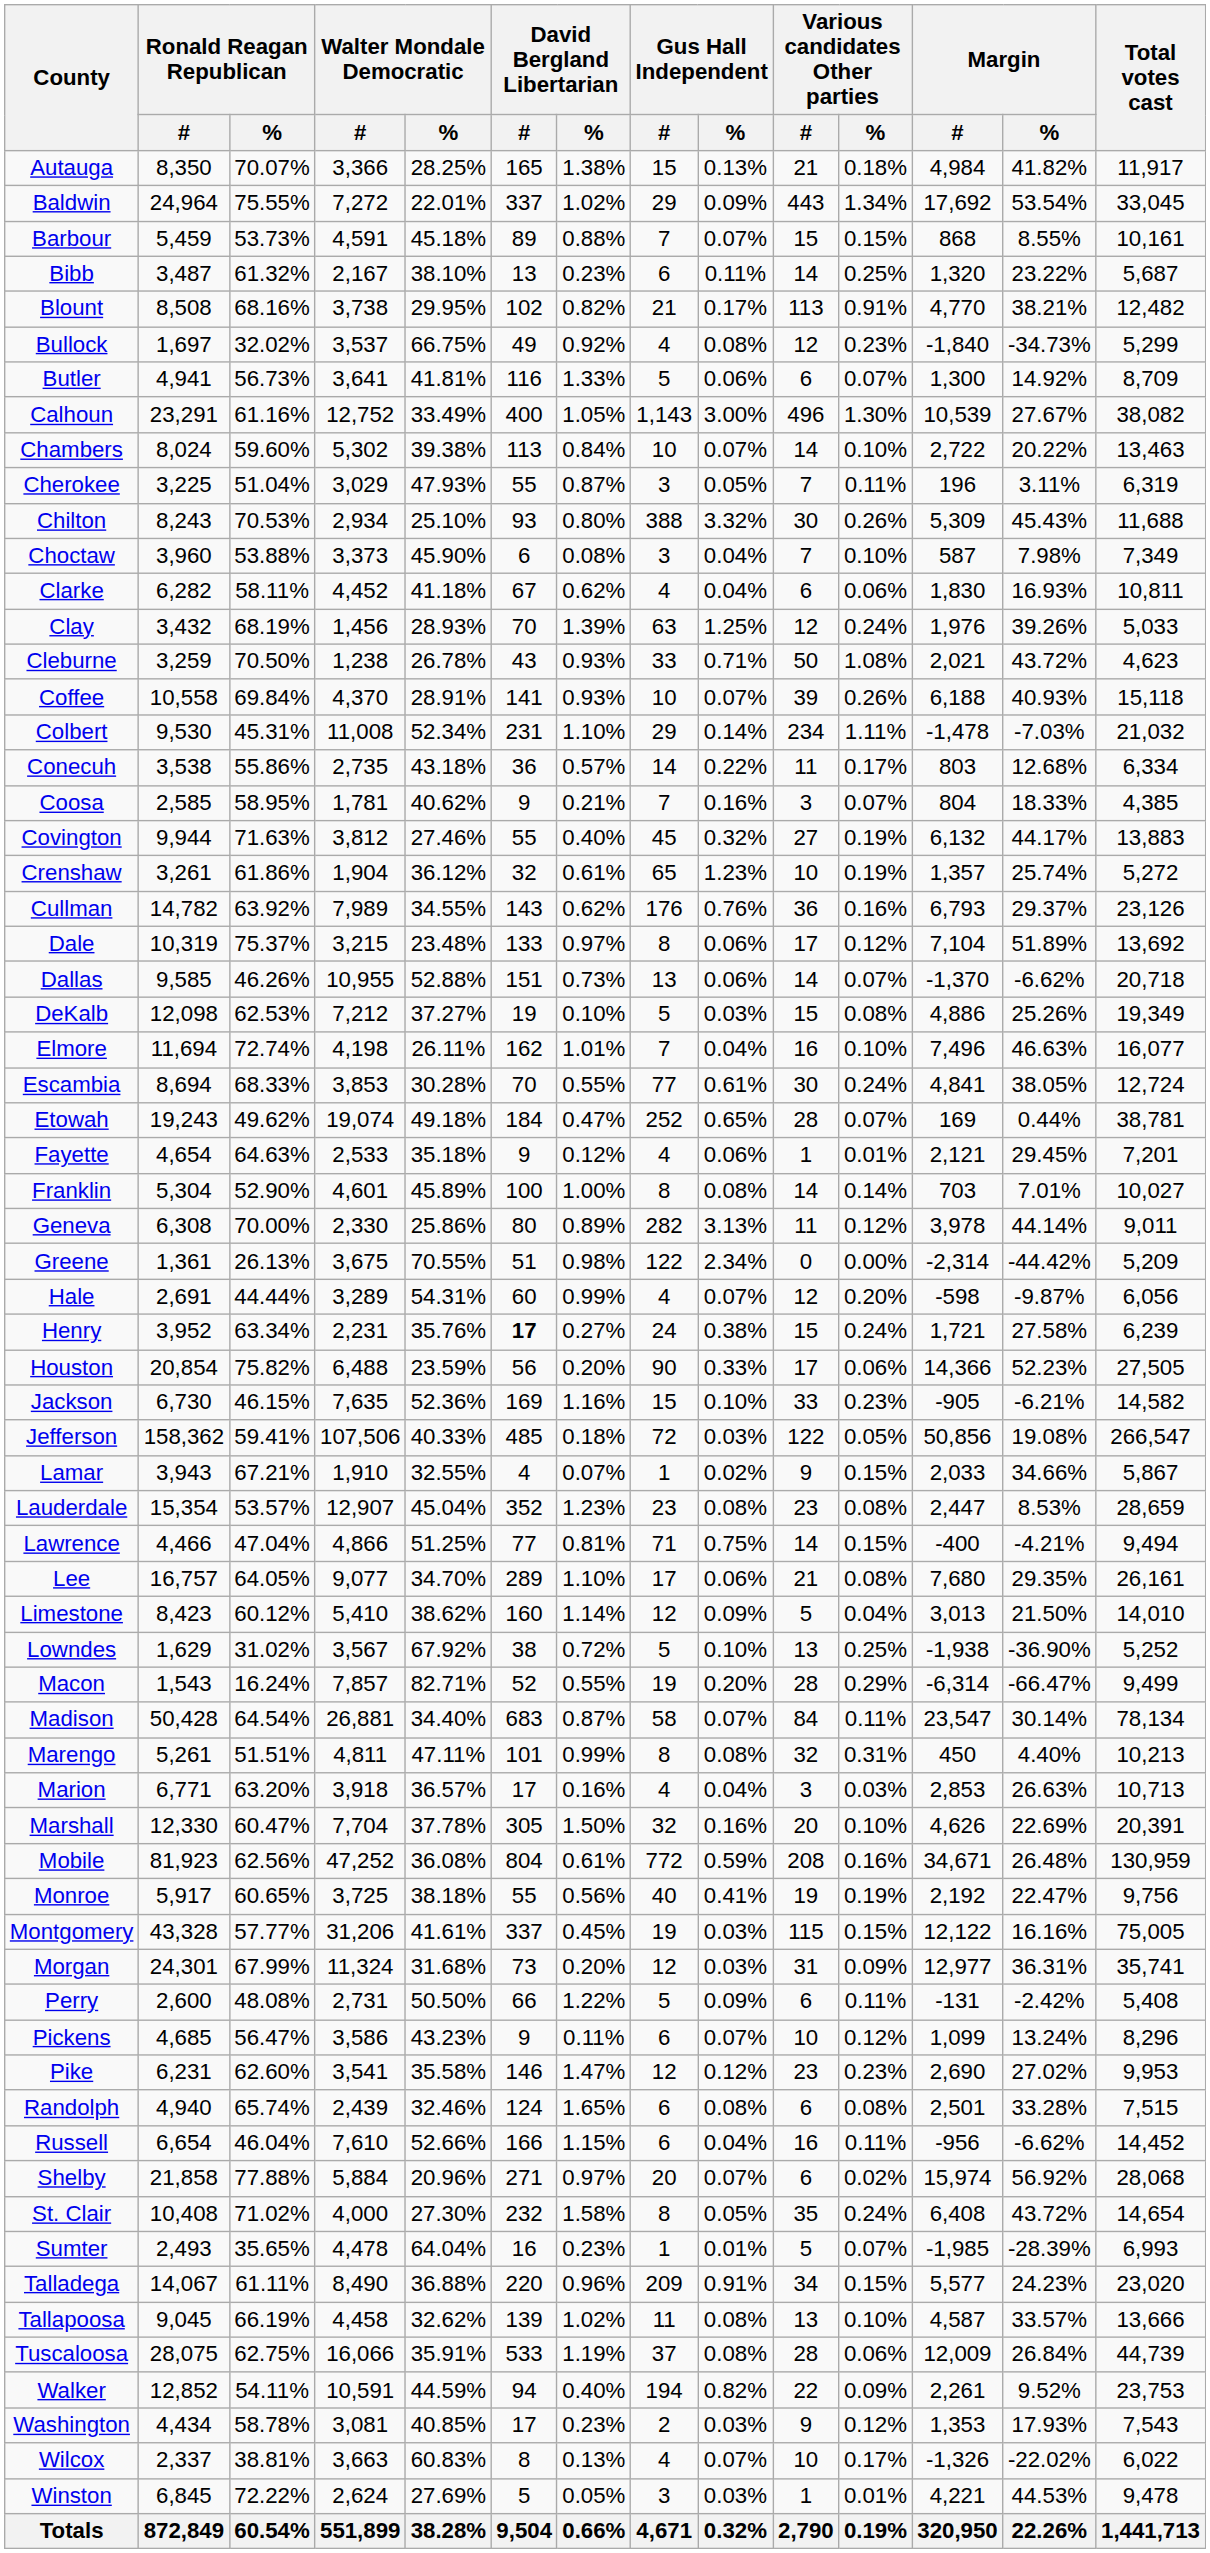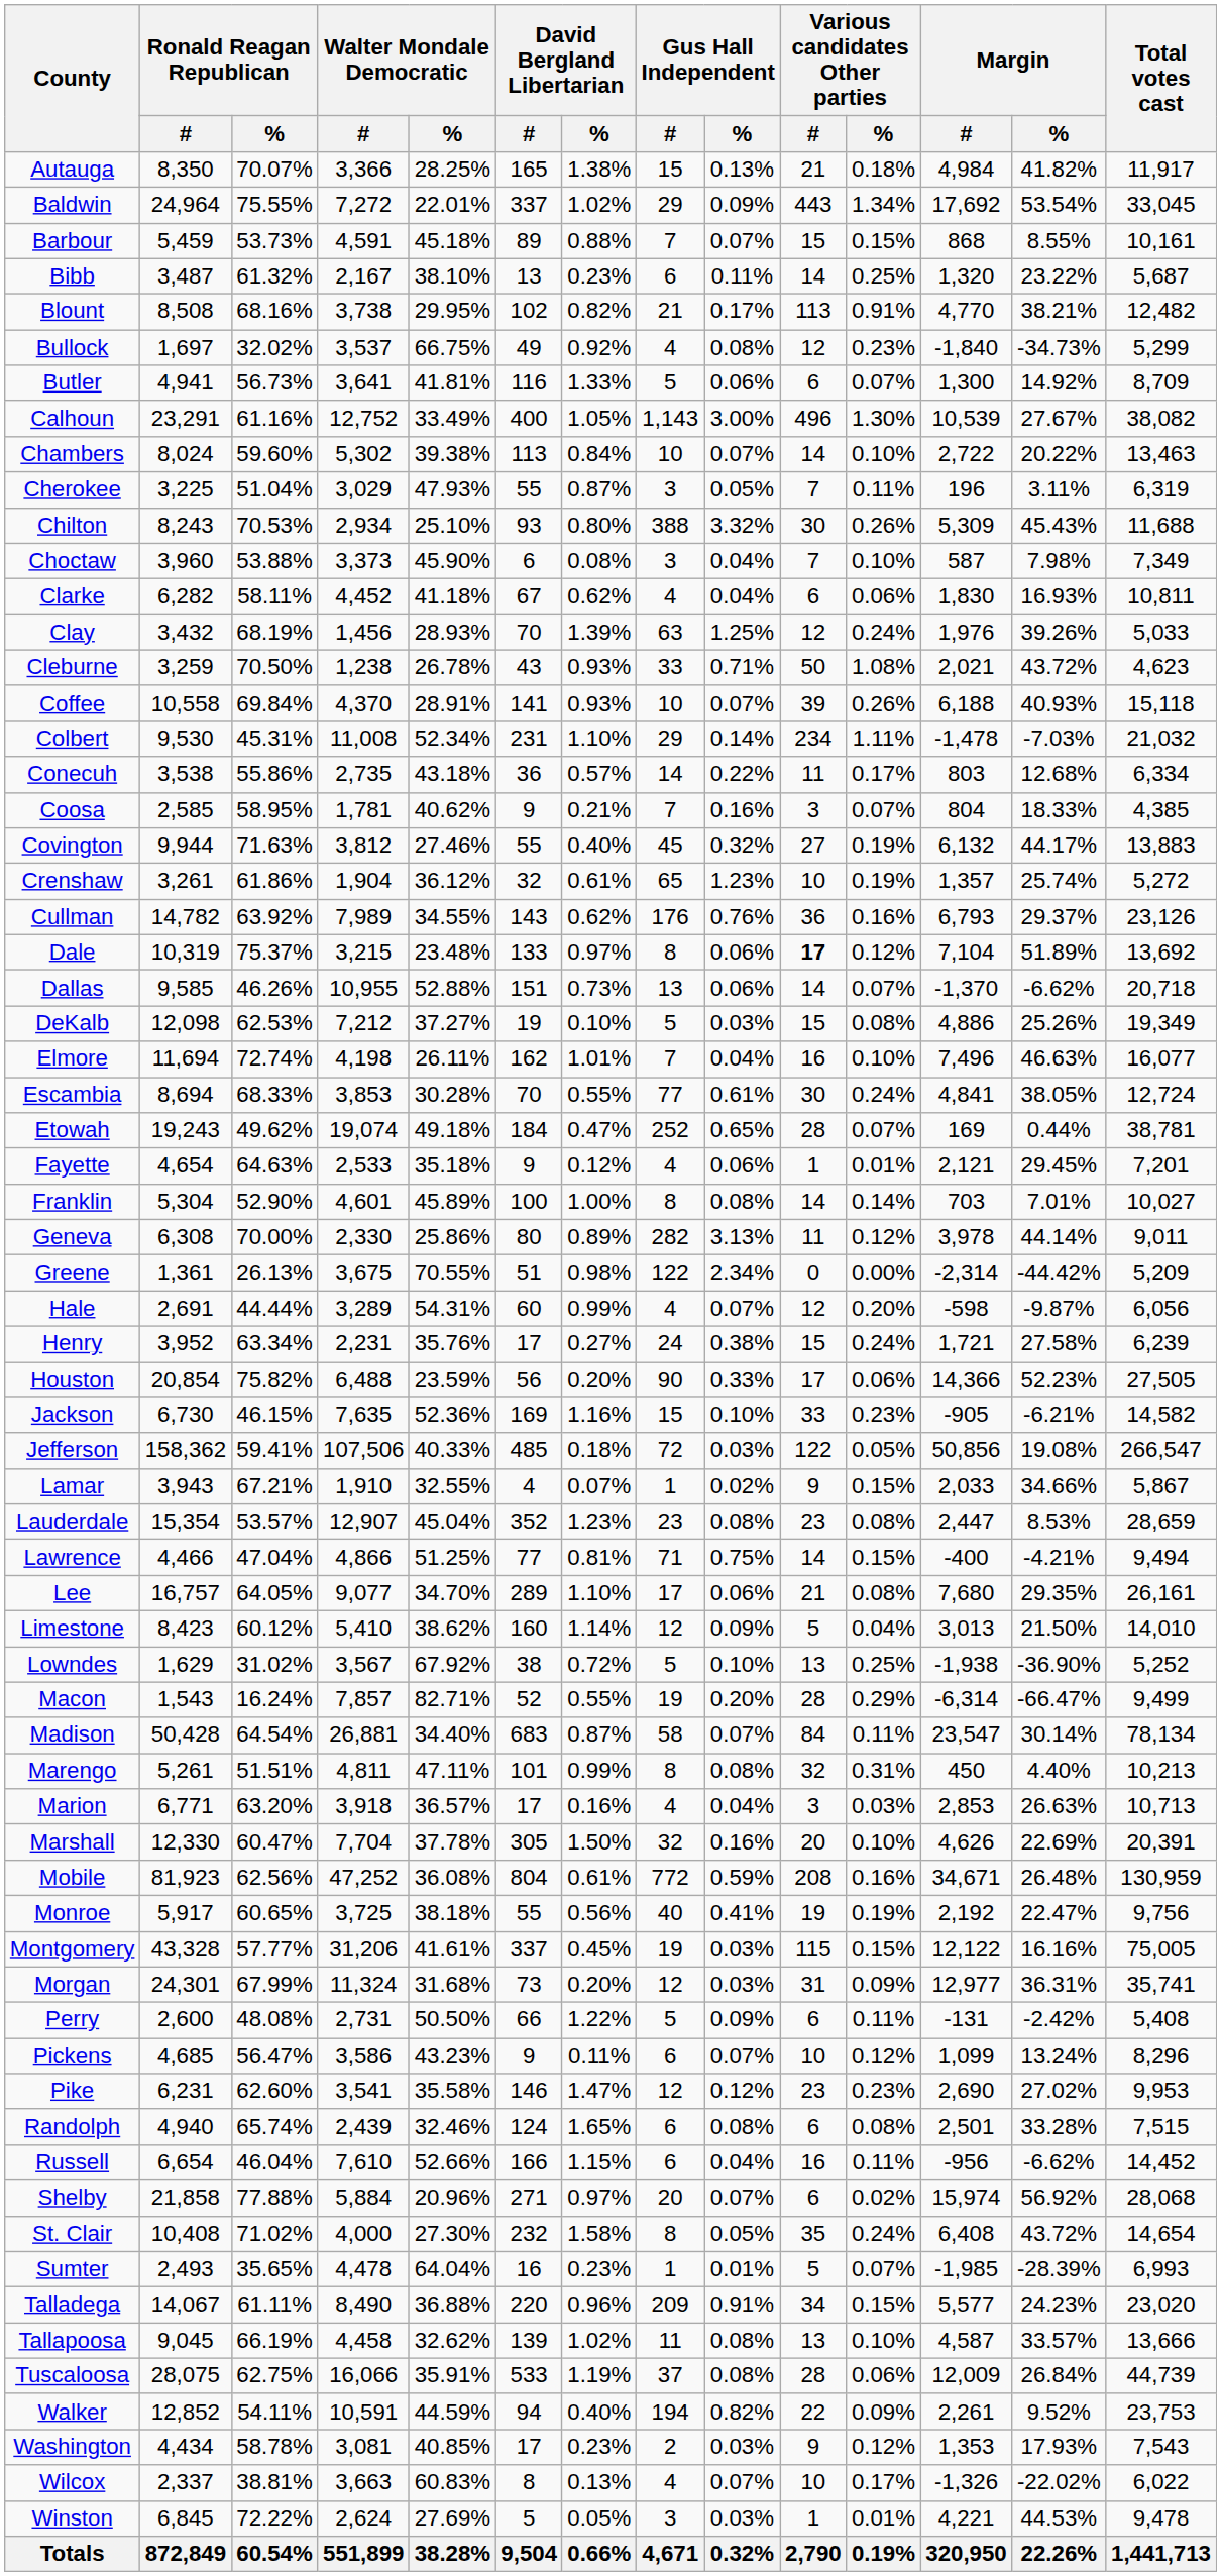Dale | Various candidates Other parties / #: normal -> bold
Henry | David Bergland Libertarian / #: bold -> normal
